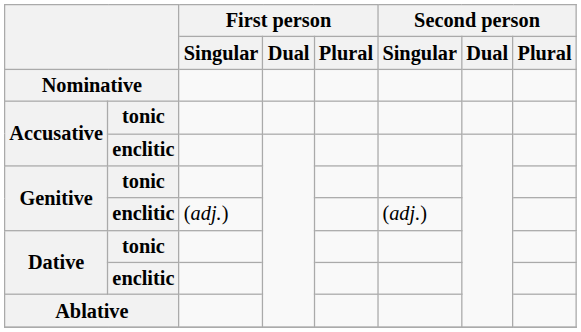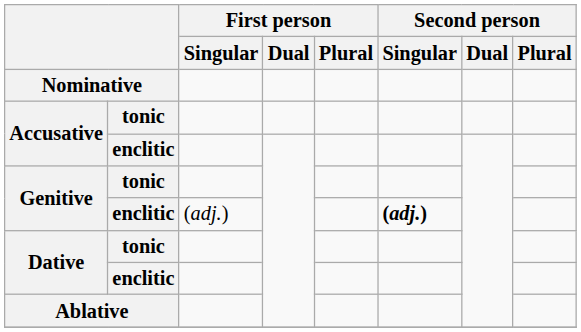Genitive / enclitic | Second person / Singular: normal -> bold
